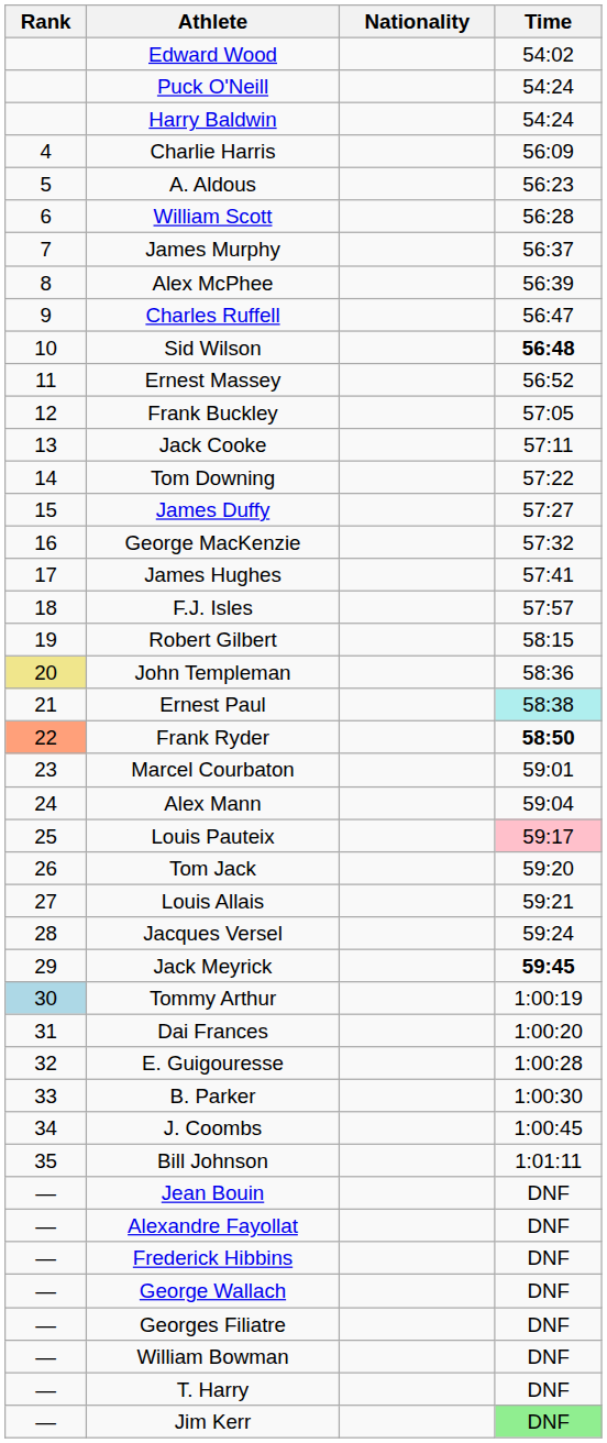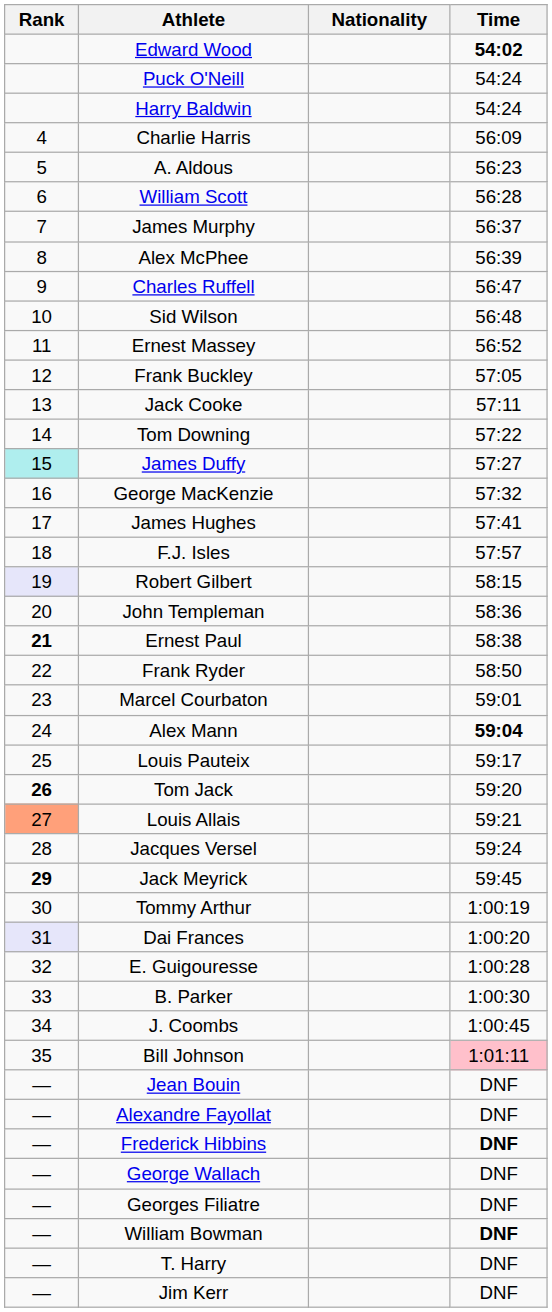Edward Wood | Time: normal -> bold
Sid Wilson | Time: bold -> normal
James Duffy | Rank: no background -> paleturquoise background
Robert Gilbert | Rank: no background -> lavender background
John Templeman | Rank: khaki background -> no background
Ernest Paul | Rank: normal -> bold
Ernest Paul | Time: paleturquoise background -> no background
Frank Ryder | Rank: lightsalmon background -> no background
Frank Ryder | Time: bold -> normal
Alex Mann | Time: normal -> bold
Louis Pauteix | Time: pink background -> no background
Tom Jack | Rank: normal -> bold
Louis Allais | Rank: no background -> lightsalmon background
Jack Meyrick | Rank: normal -> bold
Jack Meyrick | Time: bold -> normal
Tommy Arthur | Rank: lightblue background -> no background
Dai Frances | Rank: no background -> lavender background
Bill Johnson | Time: no background -> pink background
Frederick Hibbins | Time: normal -> bold
William Bowman | Time: normal -> bold
Jim Kerr | Time: lightgreen background -> no background
